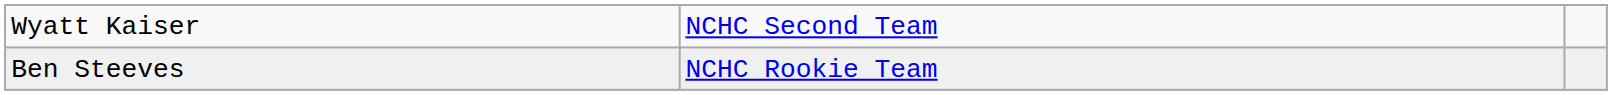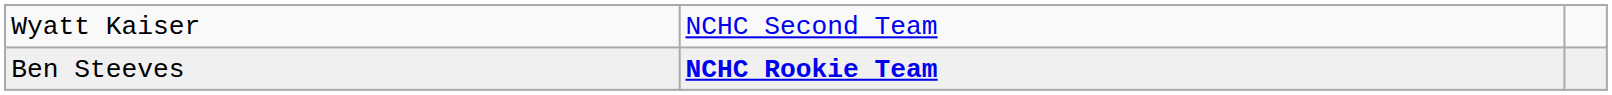Ben Steeves | column 2: normal -> bold
